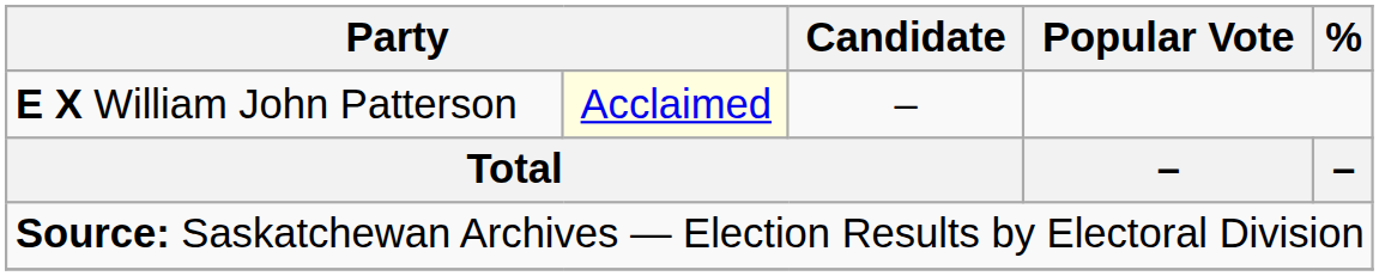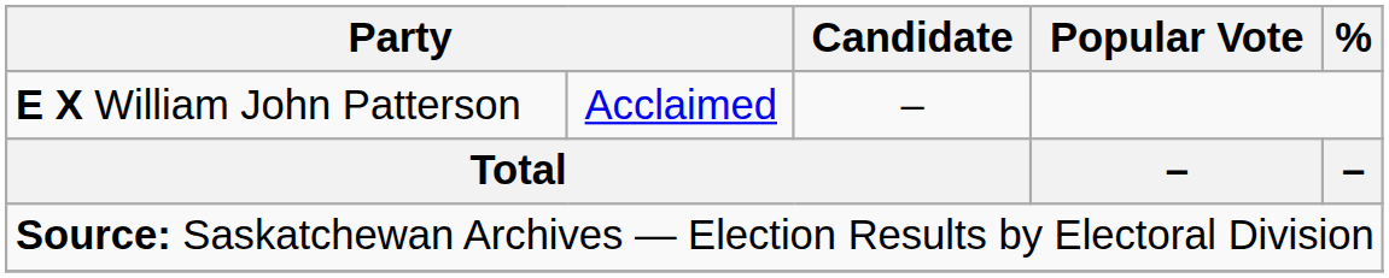E X William John Patterson | column 2: lightyellow background -> no background
